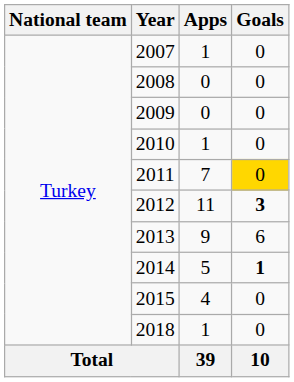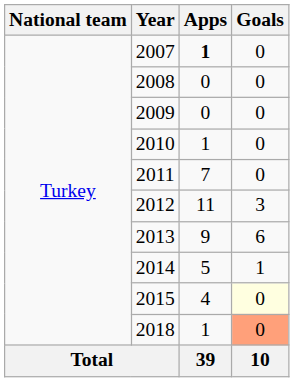2007 | Apps: normal -> bold
2011 | Goals: gold background -> no background
2012 | Goals: bold -> normal
2014 | Goals: bold -> normal
2015 | Goals: no background -> lightyellow background
2018 | Goals: no background -> lightsalmon background
